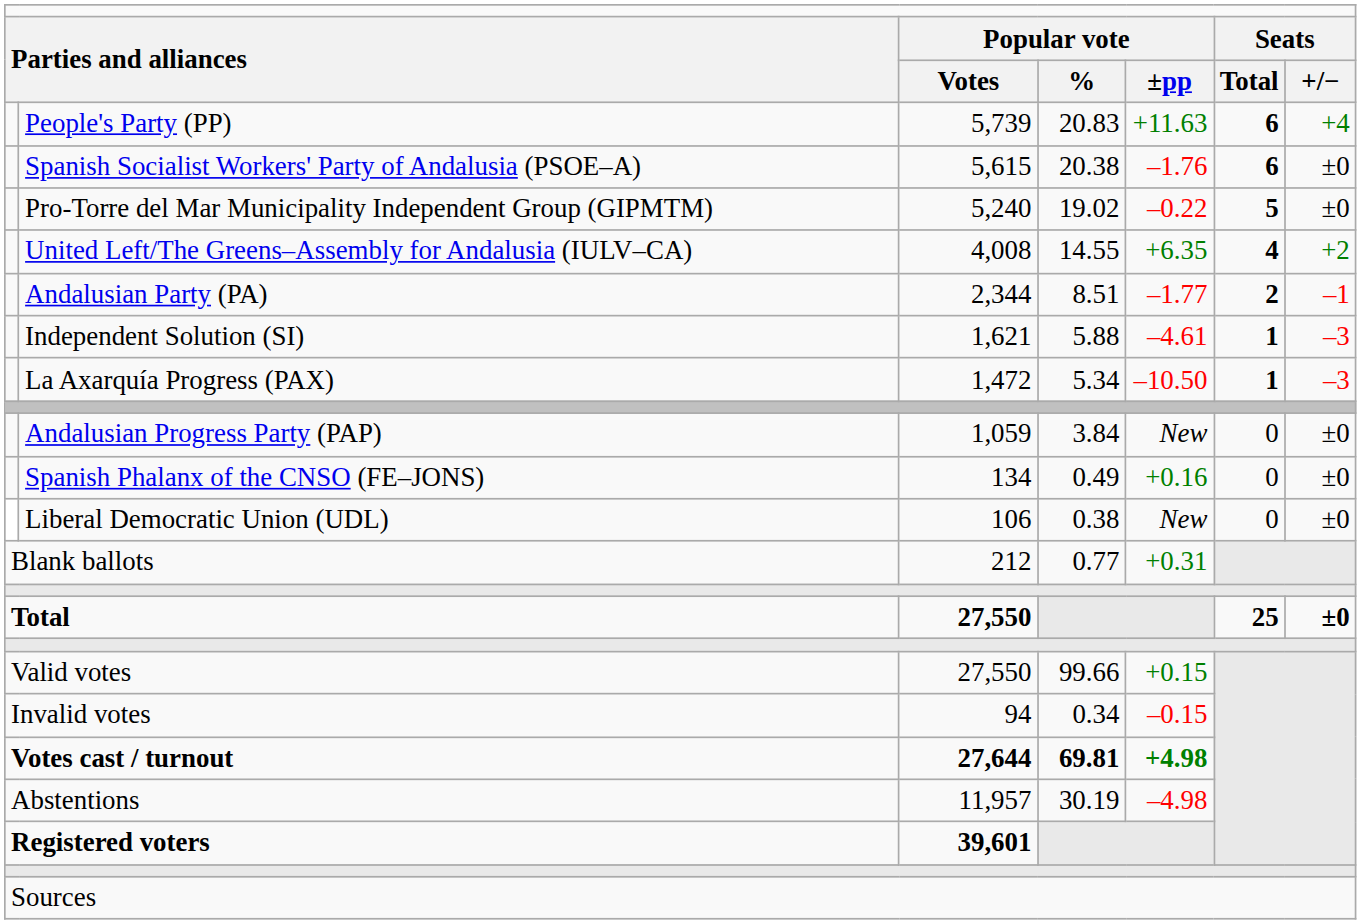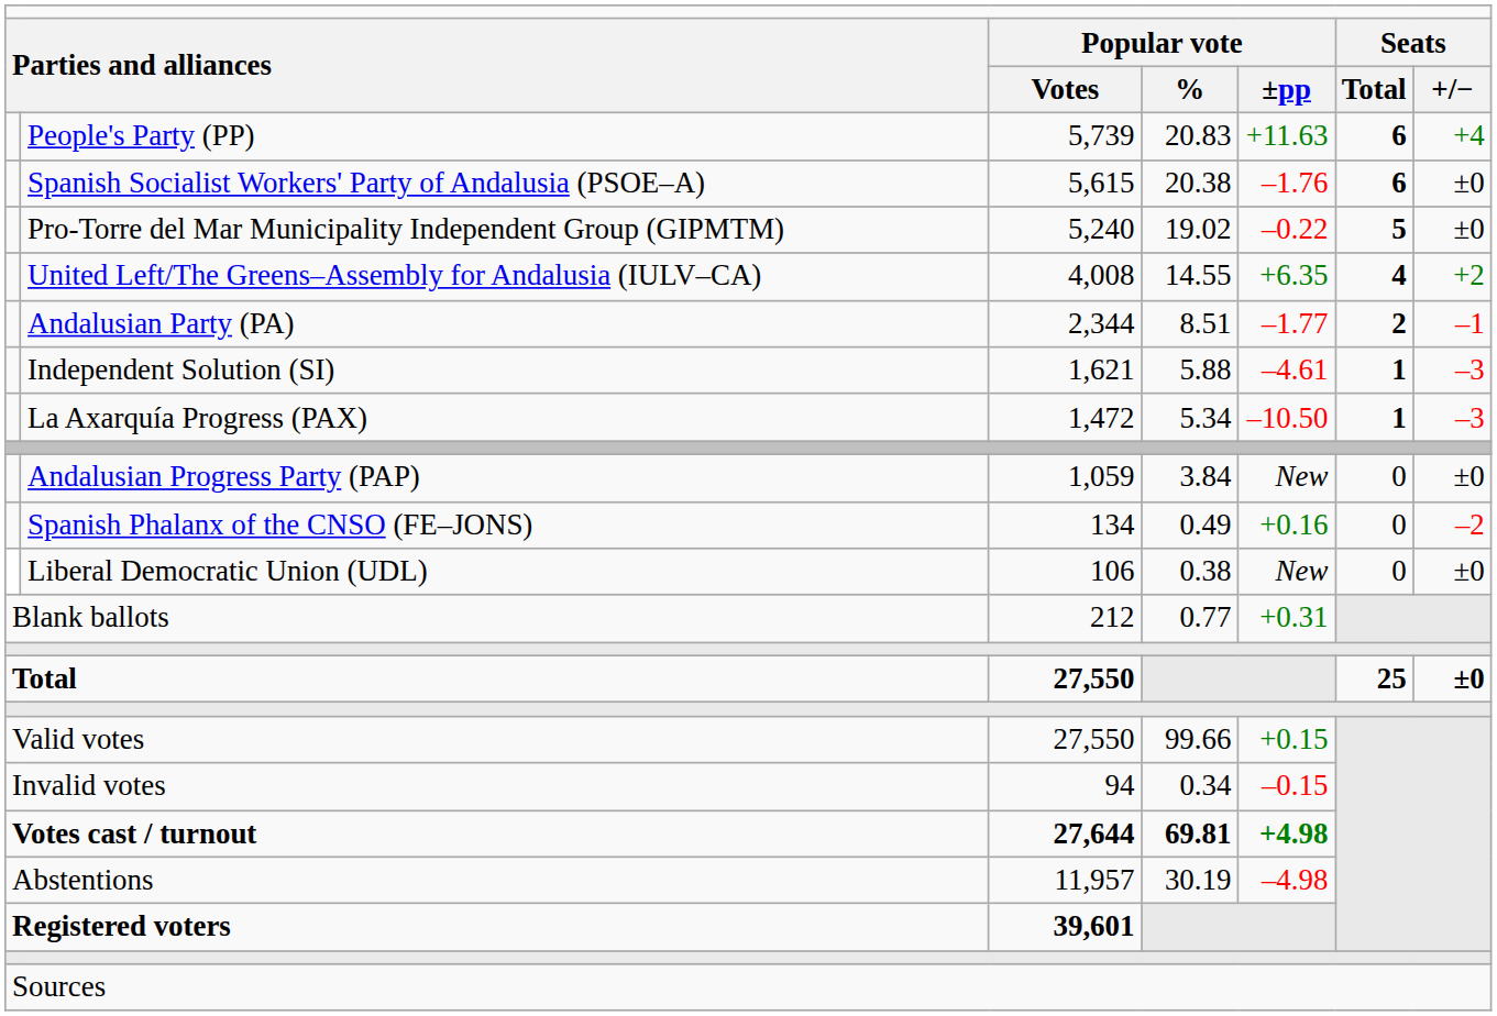Spanish Phalanx of the CNSO (FE–JONS) | column 7: ±0 -> –2
